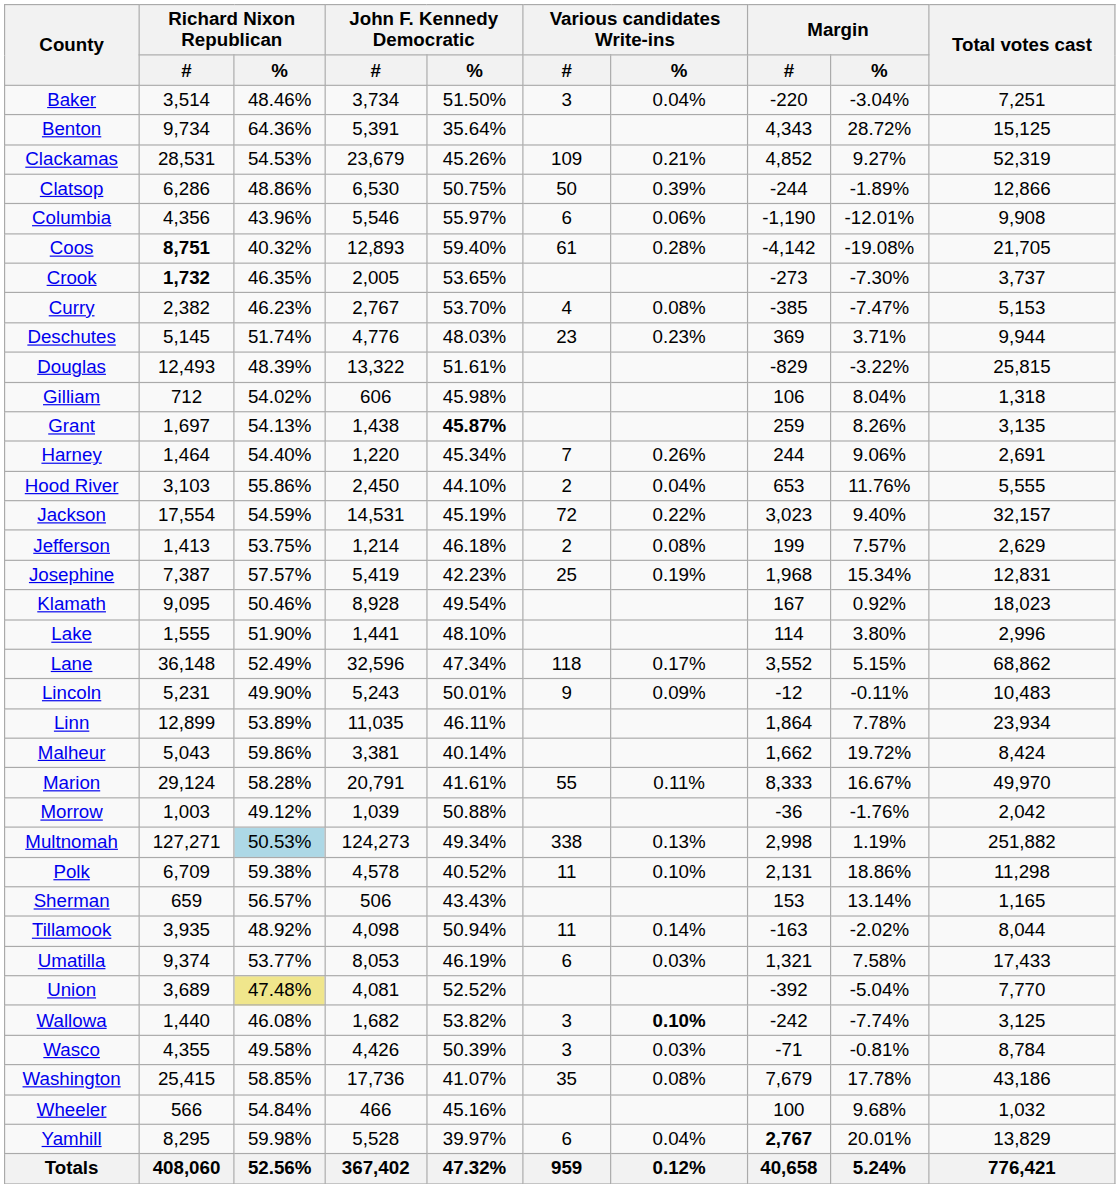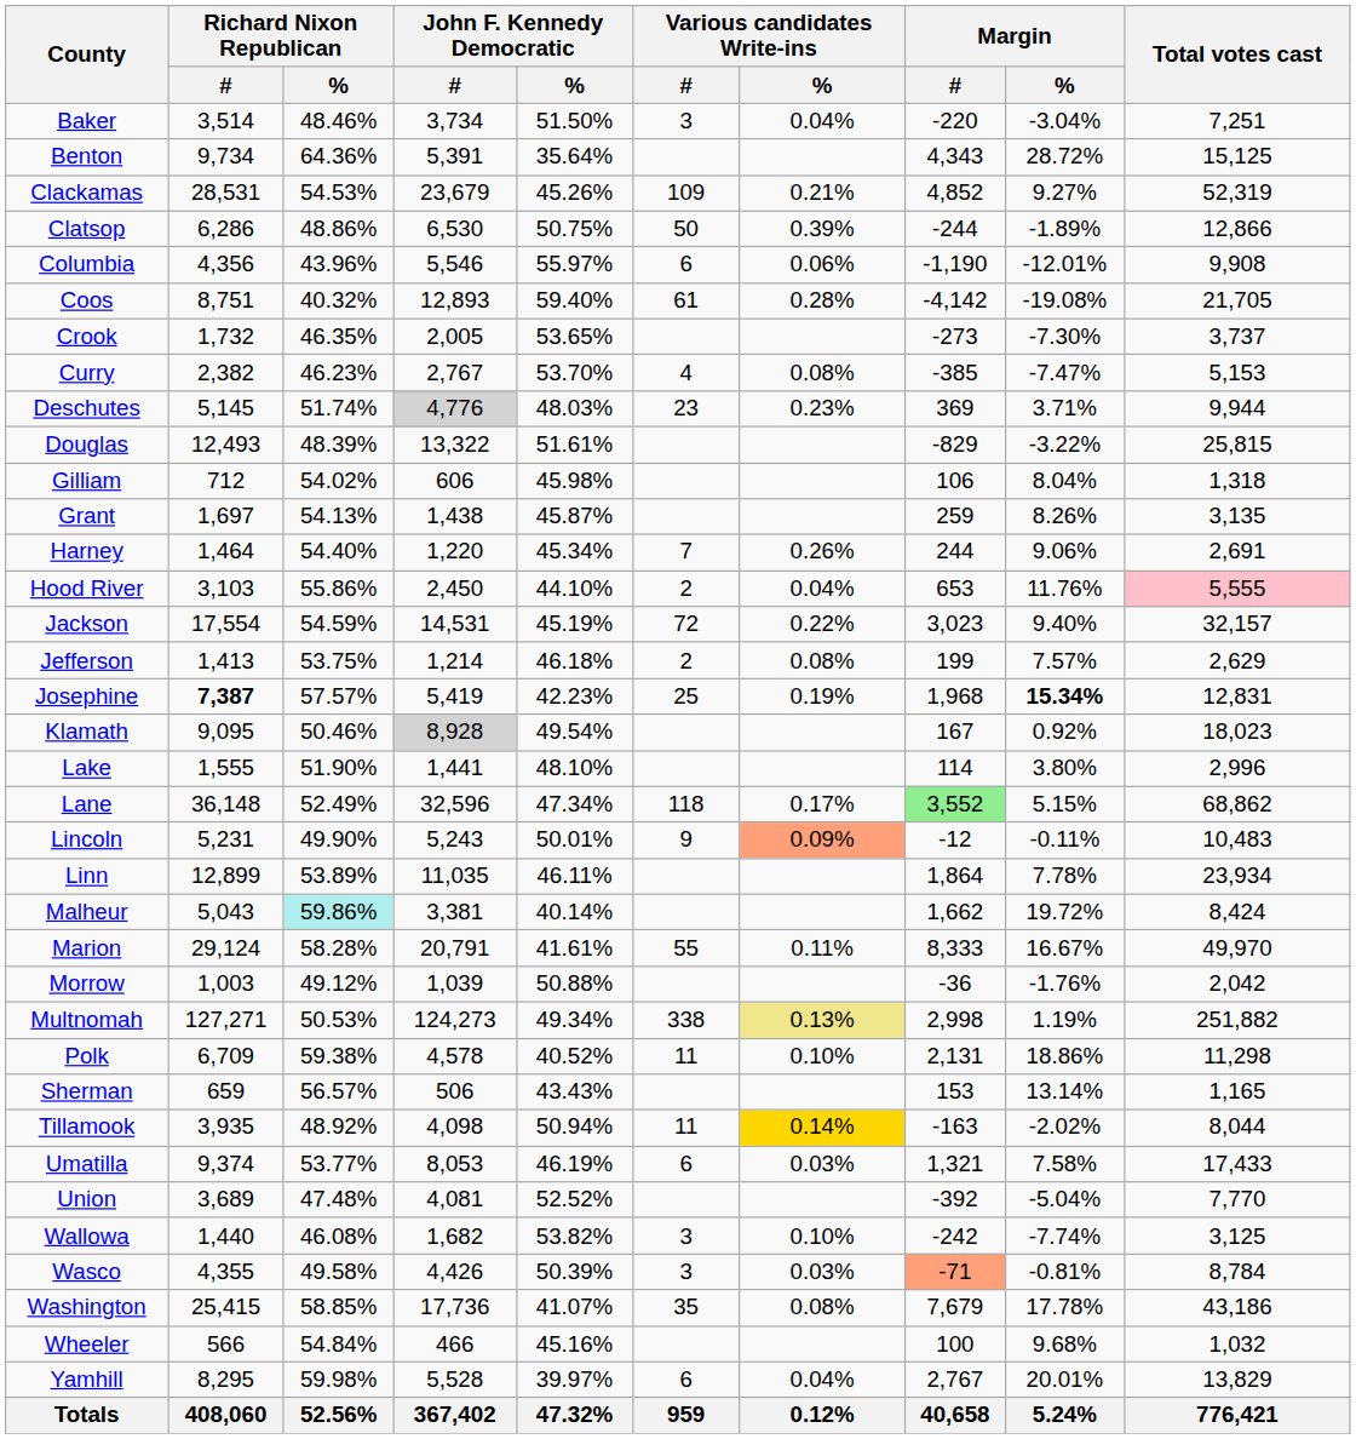Coos | Richard Nixon Republican / #: bold -> normal
Crook | Richard Nixon Republican / #: bold -> normal
Deschutes | John F. Kennedy Democratic / #: no background -> lightgrey background
Grant | John F. Kennedy Democratic / %: bold -> normal
Hood River | Total votes cast: no background -> pink background
Josephine | Richard Nixon Republican / #: normal -> bold
Josephine | Margin / %: normal -> bold
Klamath | John F. Kennedy Democratic / #: no background -> lightgrey background
Lane | Margin / #: no background -> lightgreen background
Lincoln | Various candidates Write-ins / %: no background -> lightsalmon background
Malheur | Richard Nixon Republican / %: no background -> paleturquoise background
Multnomah | Richard Nixon Republican / %: lightblue background -> no background
Multnomah | Various candidates Write-ins / %: no background -> khaki background
Tillamook | Various candidates Write-ins / %: no background -> gold background
Union | Richard Nixon Republican / %: khaki background -> no background
Wallowa | Various candidates Write-ins / %: bold -> normal
Wasco | Margin / #: no background -> lightsalmon background
Yamhill | Margin / #: bold -> normal
